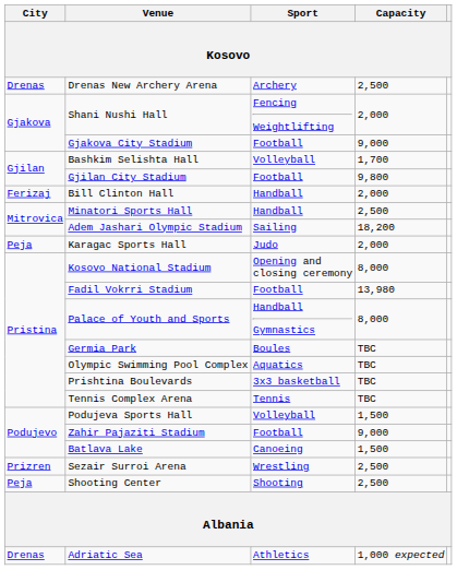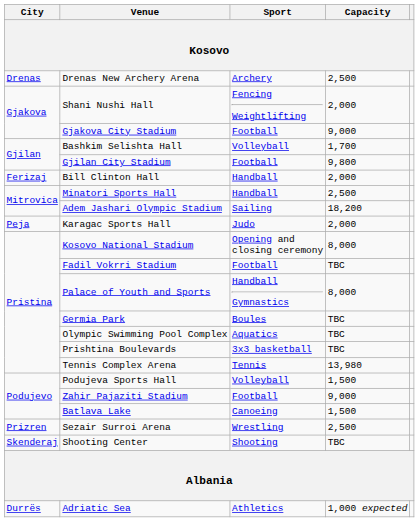Fadil Vokrri Stadium | Capacity: 13,980 -> TBC
Tennis Complex Arena | Capacity: TBC -> 13,980
Shooting Center | City: Peja -> Skenderaj
Shooting Center | Capacity: 2,500 -> TBC
Adriatic Sea | City: Drenas -> Durrës
